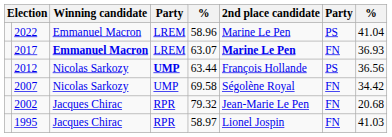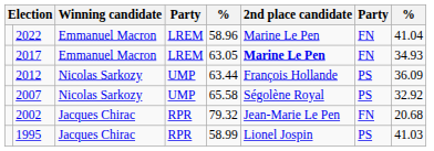2022 | column 7: PS -> FN
2017 | Winning candidate: bold -> normal
2017 | column 5: 63.07 -> 63.05
2017 | column 8: 36.93 -> 34.93
2012 | column 4: bold -> normal
2012 | column 8: 36.56 -> 36.09
2007 | column 5: 69.58 -> 65.58
2007 | column 7: FN -> PS
2007 | column 8: 34.42 -> 32.92
1995 | column 5: 58.97 -> 58.99
1995 | column 7: FN -> PS
